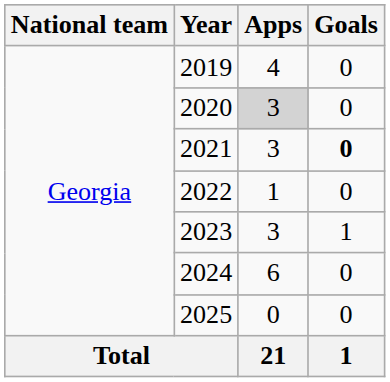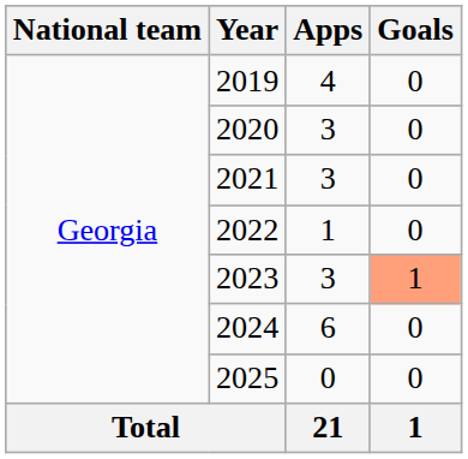2020 | Apps: lightgrey background -> no background
2021 | Goals: bold -> normal
2023 | Goals: no background -> lightsalmon background
